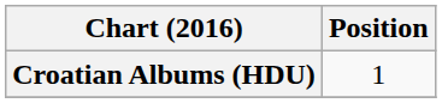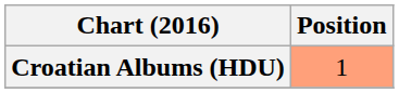Croatian Albums (HDU) | Position: no background -> lightsalmon background
